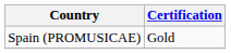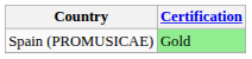Spain (PROMUSICAE) | Certification: no background -> lightgreen background
